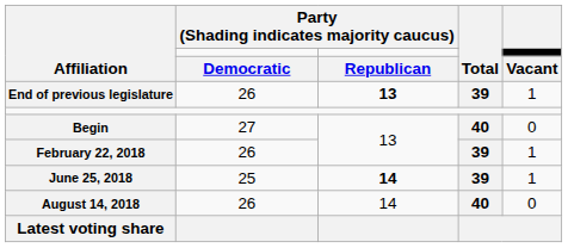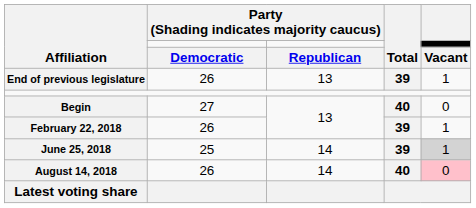End of previous legislature | column 3: bold -> normal
June 25, 2018 | column 3: bold -> normal
June 25, 2018 | column 5: no background -> lightgrey background
August 14, 2018 | column 5: no background -> pink background
